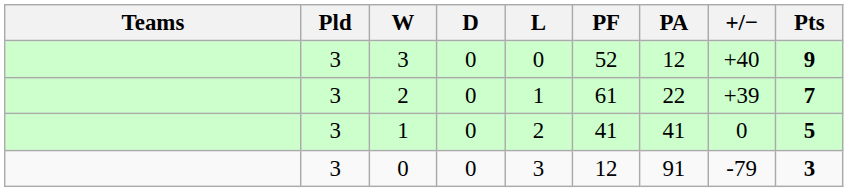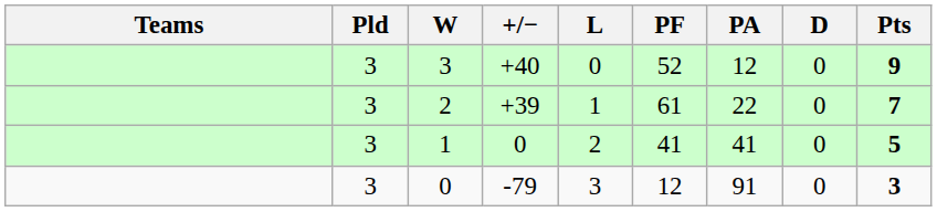columns swapped: D <-> +/−
